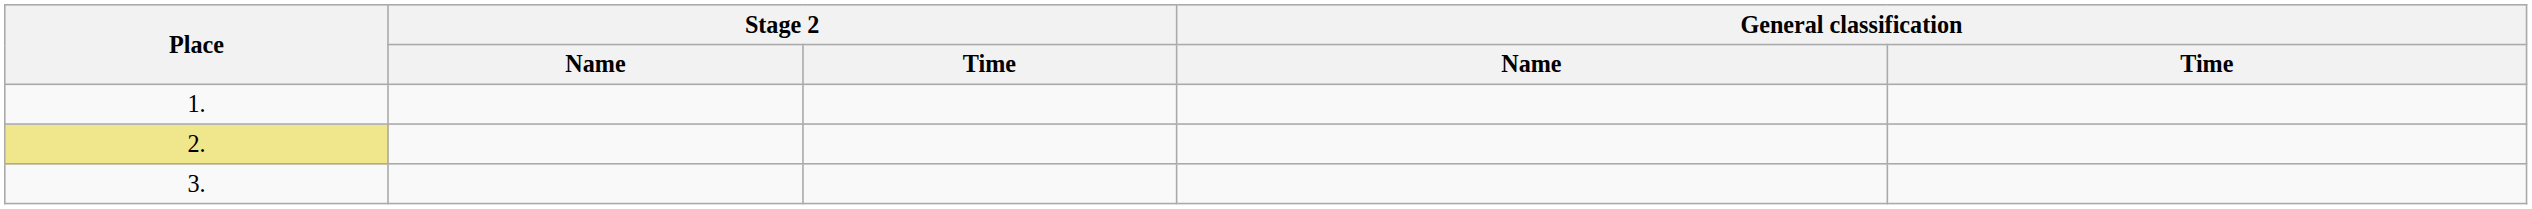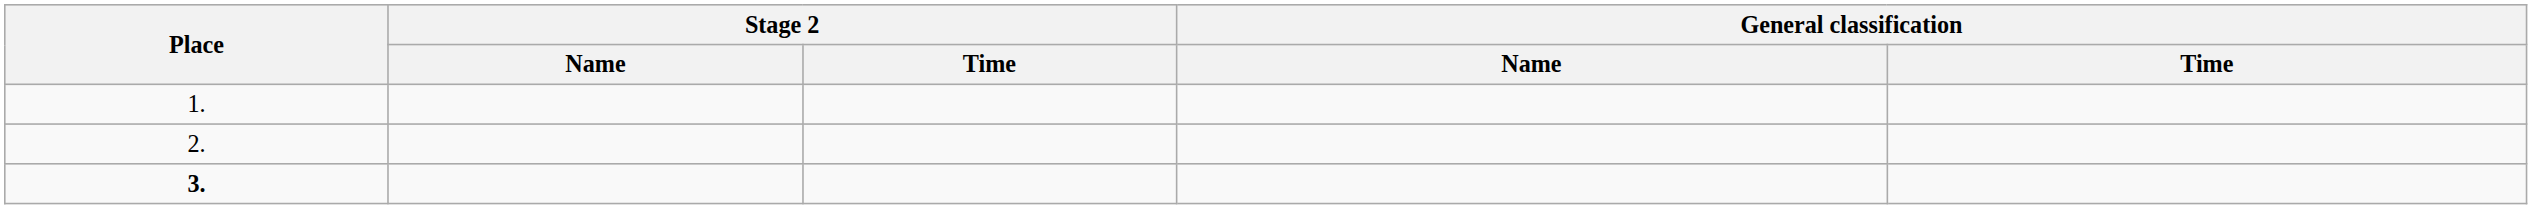2. | Place: khaki background -> no background
3. | Place: normal -> bold
